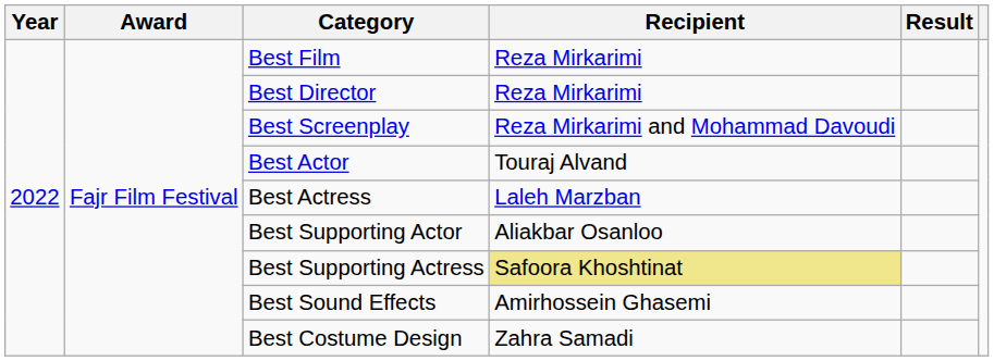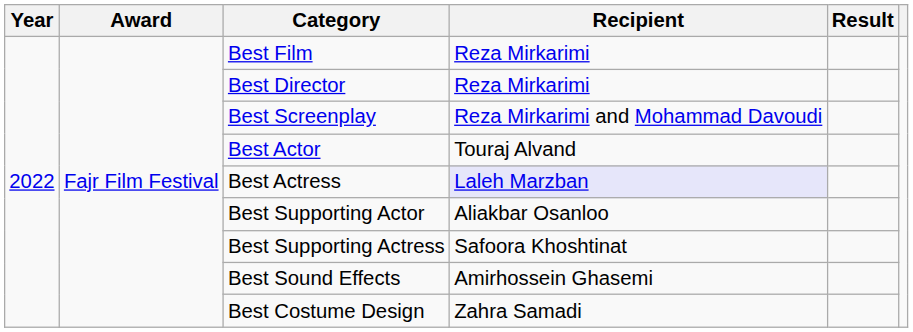Best Actress | Recipient: no background -> lavender background
Best Supporting Actress | Recipient: khaki background -> no background
